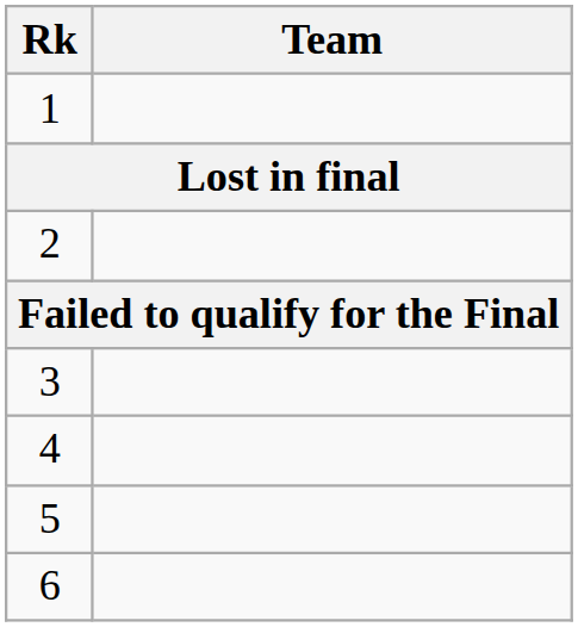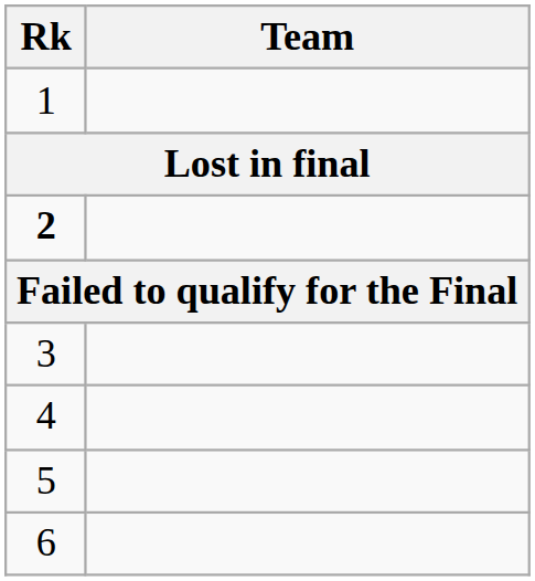2 | Rk: normal -> bold
